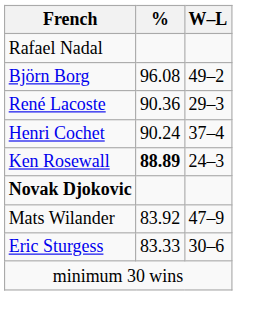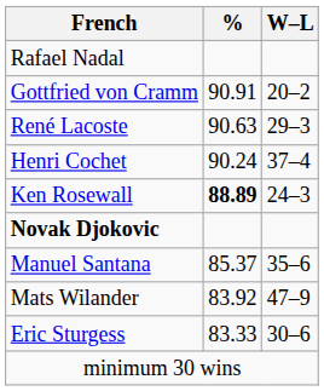- row: Björn Borg | 96.08 | 49–2
+ row: Gottfried von Cramm | 90.91 | 20–2
René Lacoste | %: 90.36 -> 90.63
+ row: Manuel Santana | 85.37 | 35–6
